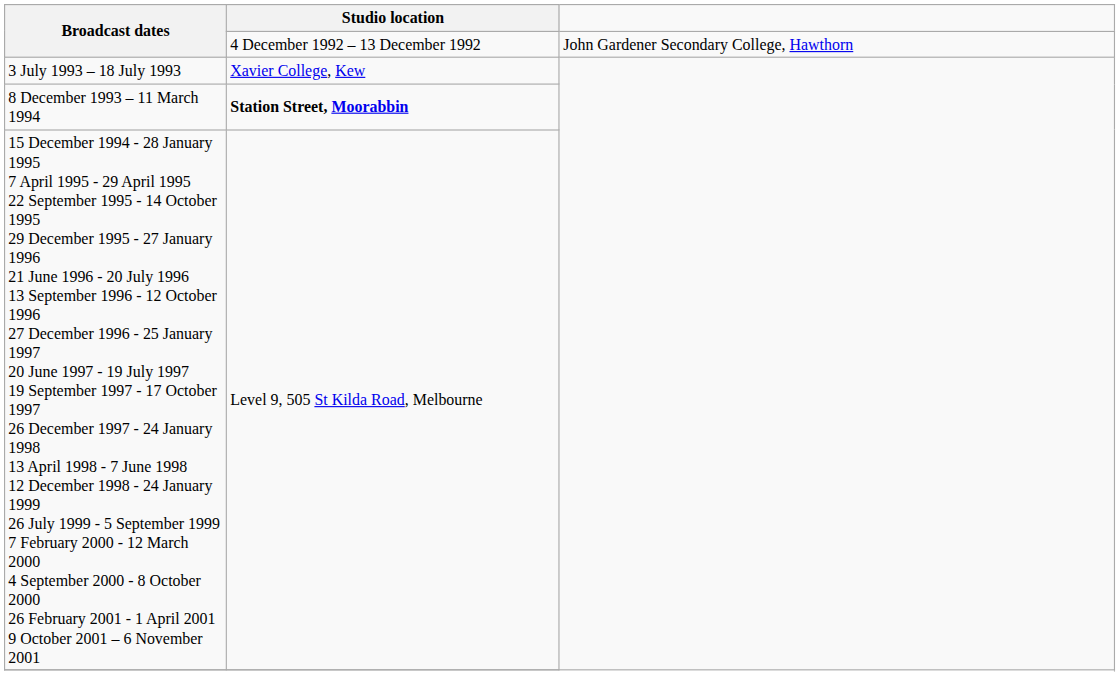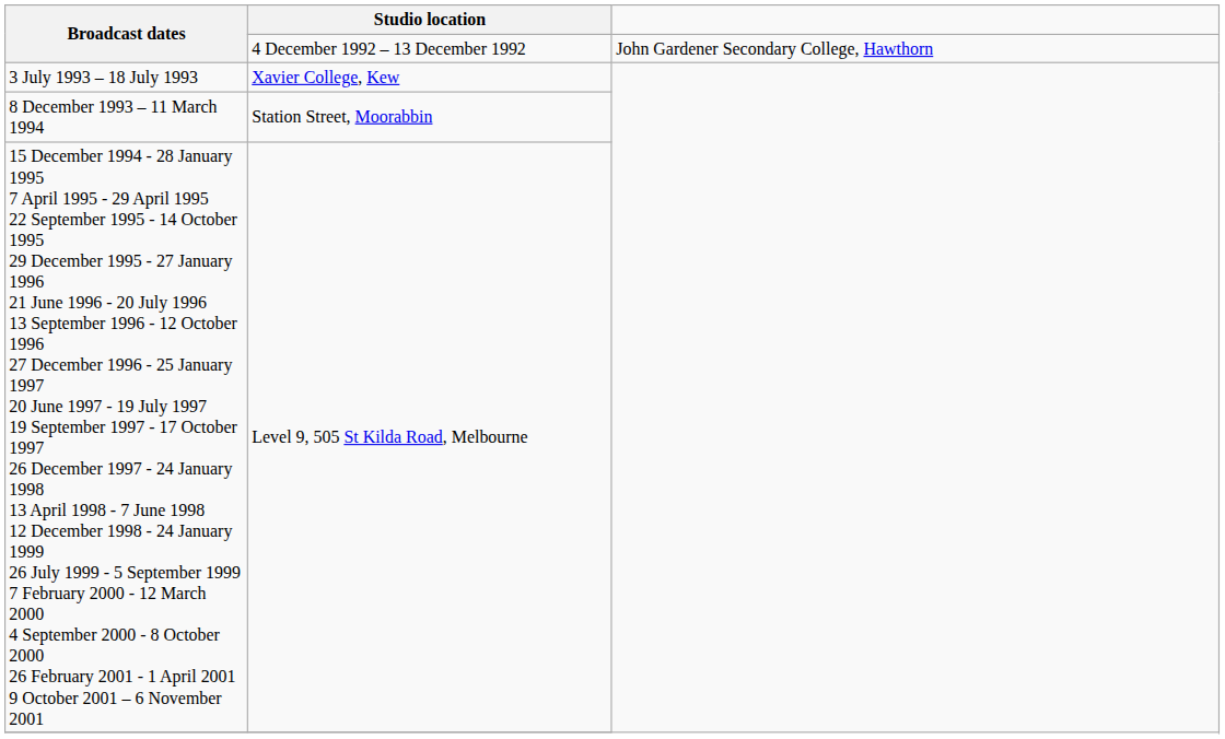8 December 1993 – 11 March 1994 | Studio location: bold -> normal
